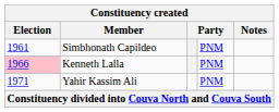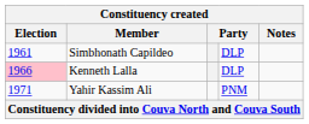Simbhonath Capildeo | column 4: PNM -> DLP
Kenneth Lalla | column 4: PNM -> DLP
